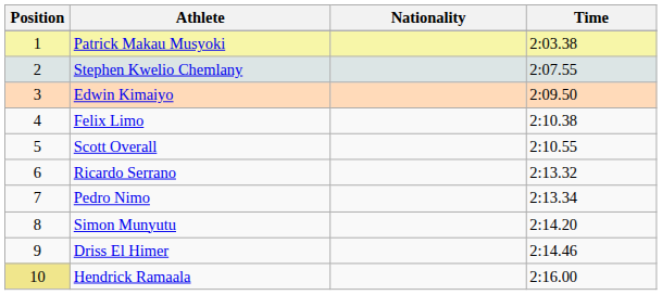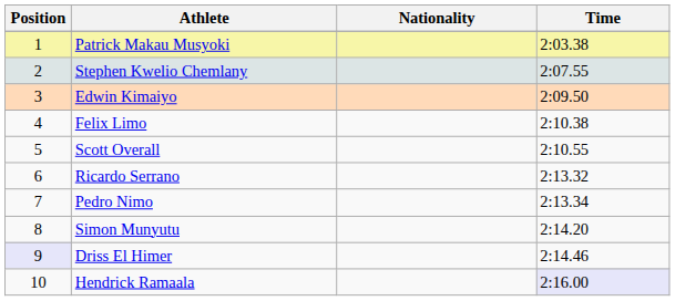Driss El Himer | Position: no background -> lavender background
Hendrick Ramaala | Position: khaki background -> no background
Hendrick Ramaala | Time: no background -> lavender background
